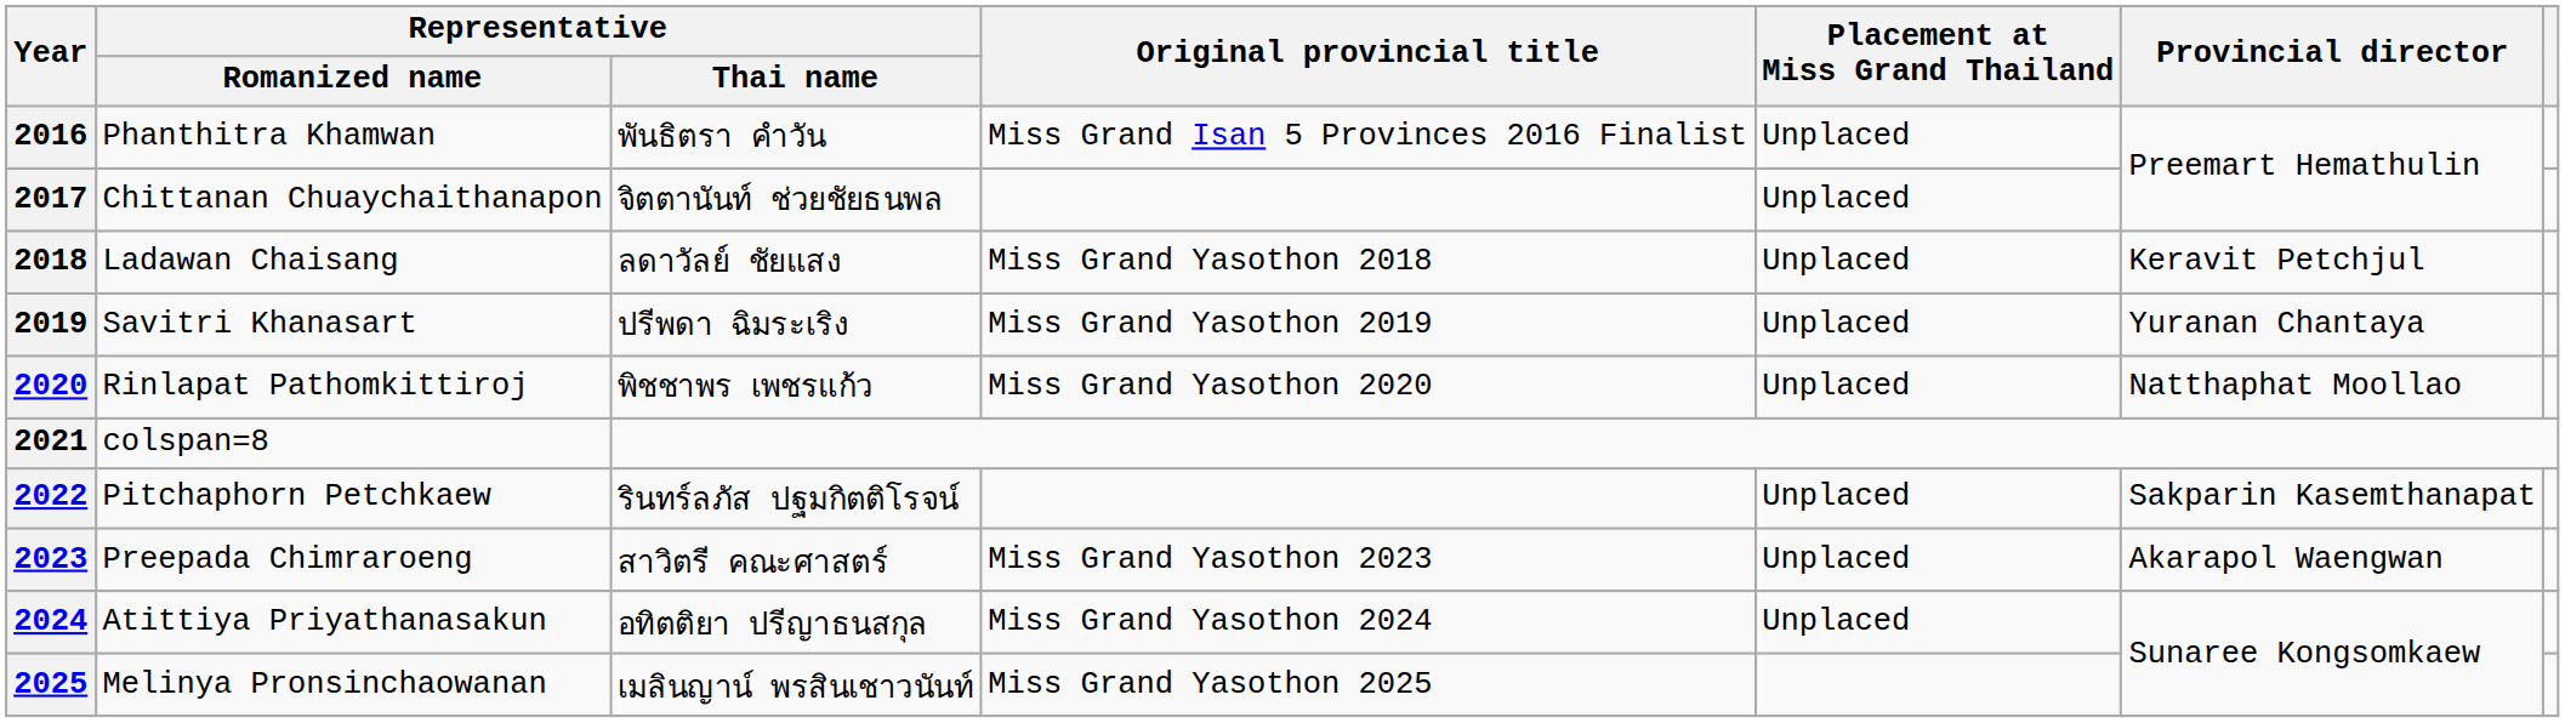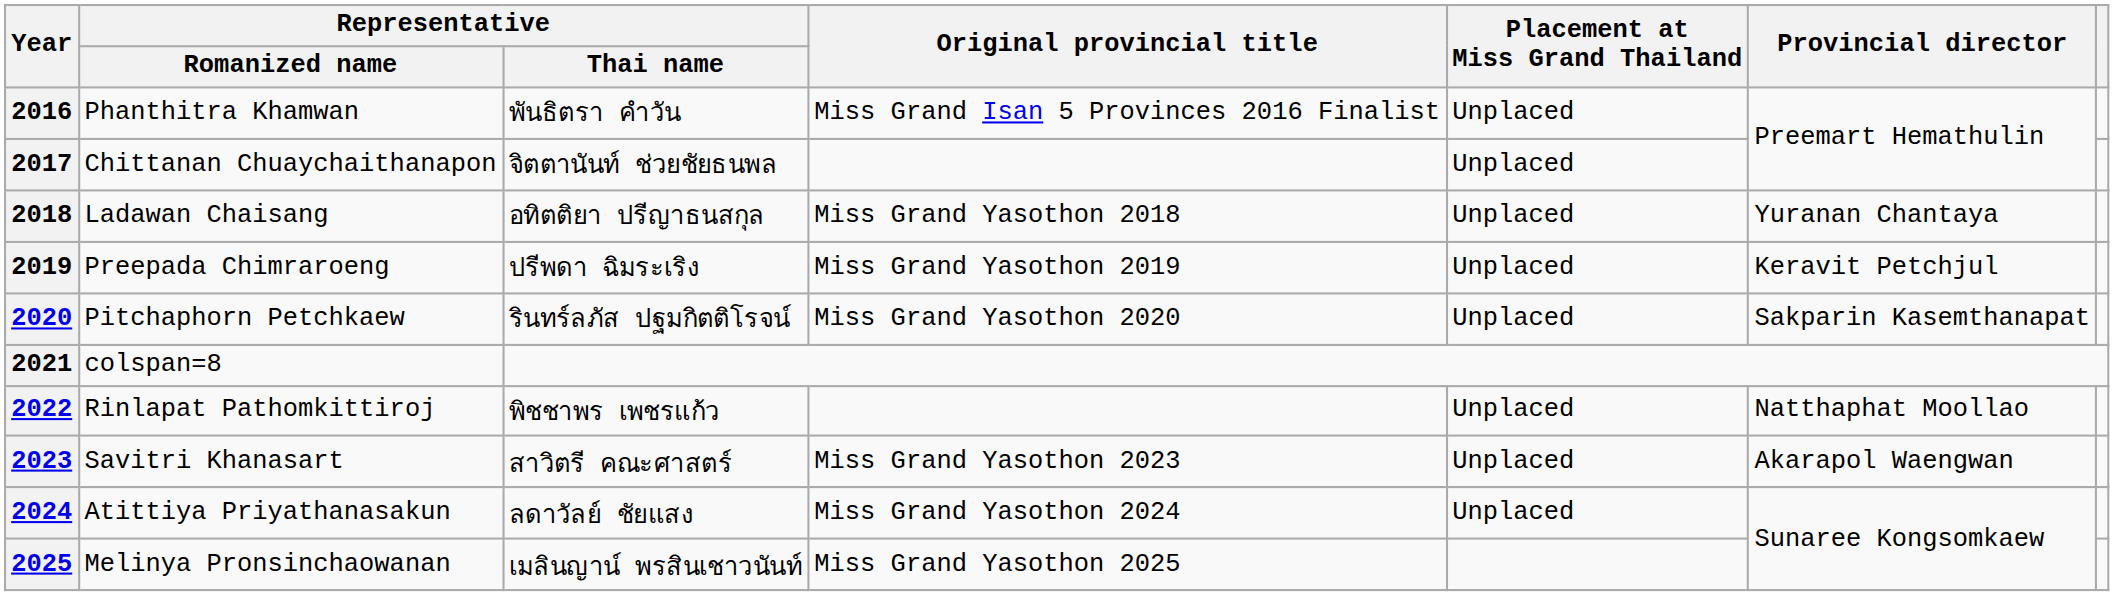2018 | Representative / Thai name: ลดาวัลย์ ชัยแสง -> อทิตติยา ปรีญาธนสกุล
2018 | Provincial director: Keravit Petchjul -> Yuranan Chantaya
2019 | Representative / Romanized name: Savitri Khanasart -> Preepada Chimraroeng
2019 | Provincial director: Yuranan Chantaya -> Keravit Petchjul
2020 | Representative / Romanized name: Rinlapat Pathomkittiroj -> Pitchaphorn Petchkaew
2020 | Representative / Thai name: พิชชาพร เพชรแก้ว -> รินทร์ลภัส ปฐมกิตติโรจน์
2020 | Provincial director: Natthaphat Moollao -> Sakparin Kasemthanapat
2022 | Representative / Romanized name: Pitchaphorn Petchkaew -> Rinlapat Pathomkittiroj
2022 | Representative / Thai name: รินทร์ลภัส ปฐมกิตติโรจน์ -> พิชชาพร เพชรแก้ว
2022 | Provincial director: Sakparin Kasemthanapat -> Natthaphat Moollao
2023 | Representative / Romanized name: Preepada Chimraroeng -> Savitri Khanasart
2024 | Representative / Thai name: อทิตติยา ปรีญาธนสกุล -> ลดาวัลย์ ชัยแสง
